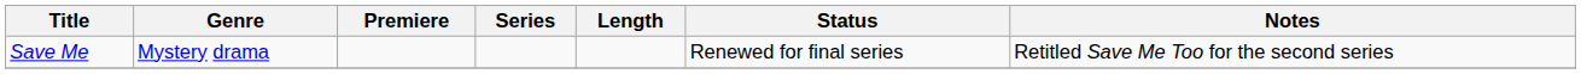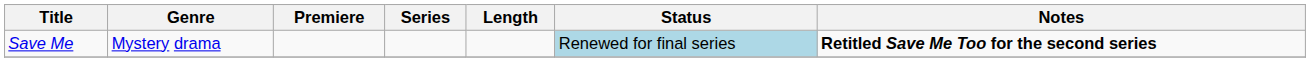Save Me | Status: no background -> lightblue background
Save Me | Notes: normal -> bold
